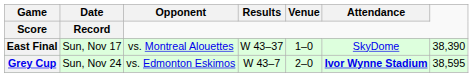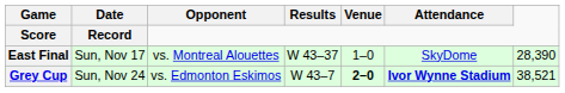East Final | column 7: 38,390 -> 28,390
Grey Cup | Venue: normal -> bold
Grey Cup | column 7: 38,595 -> 38,521
